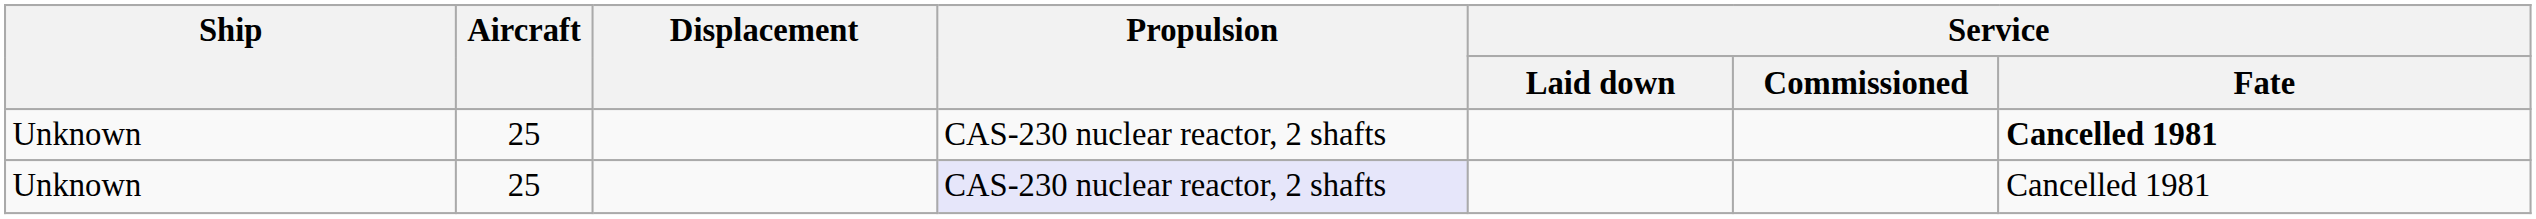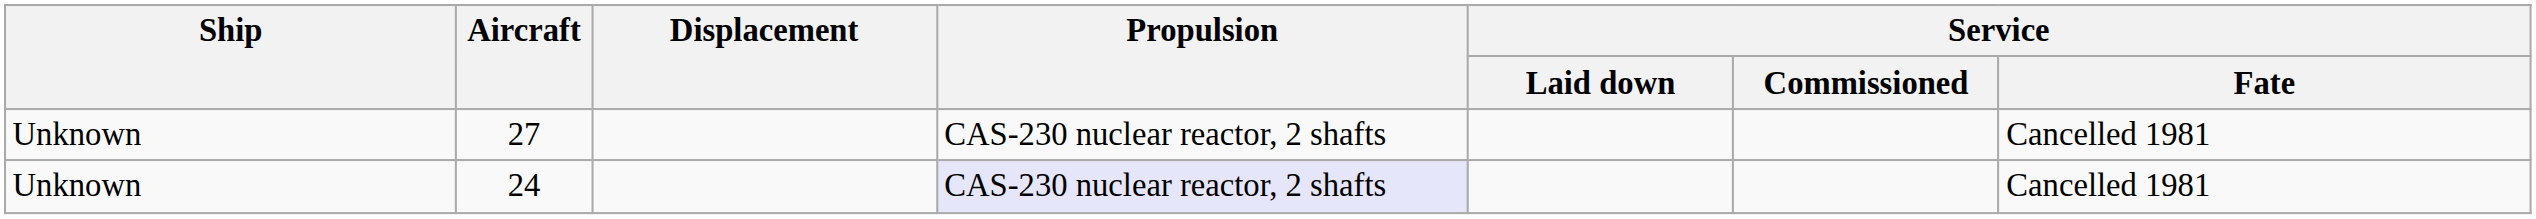row 3 | Aircraft: 25 -> 27
row 3 | Service / Fate: bold -> normal
row 4 | Aircraft: 25 -> 24
